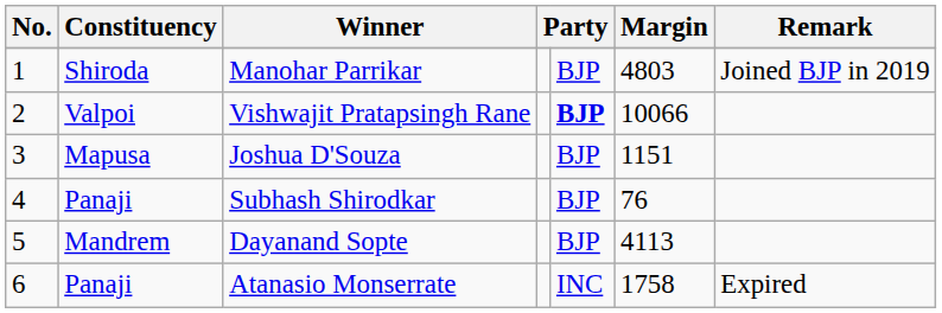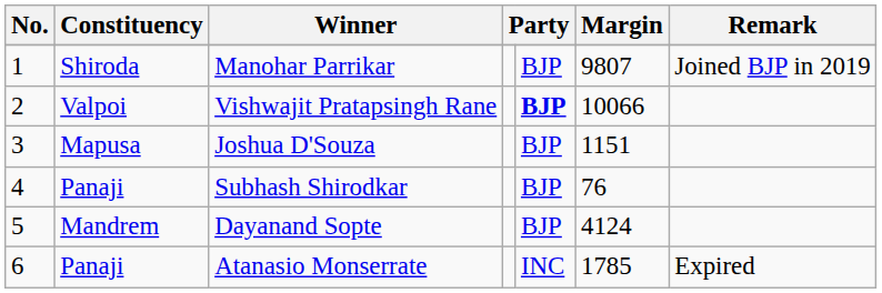Manohar Parrikar | Margin: 4803 -> 9807
Dayanand Sopte | Margin: 4113 -> 4124
Atanasio Monserrate | Margin: 1758 -> 1785
